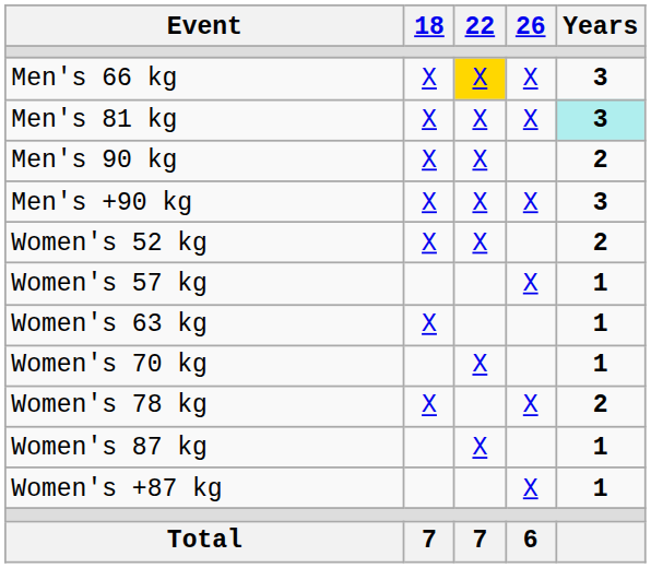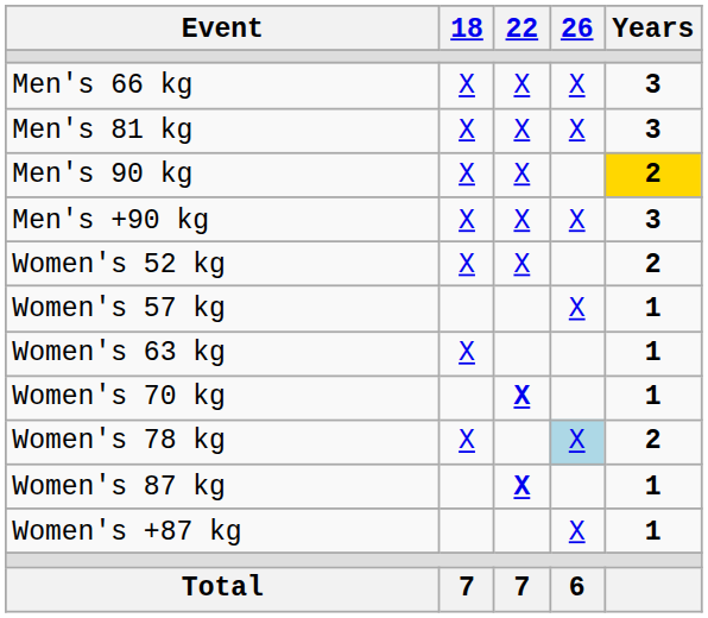Men's 66 kg | 22: gold background -> no background
Men's 81 kg | Years: paleturquoise background -> no background
Men's 90 kg | Years: no background -> gold background
Women's 70 kg | 22: normal -> bold
Women's 78 kg | 26: no background -> lightblue background
Women's 87 kg | 22: normal -> bold
